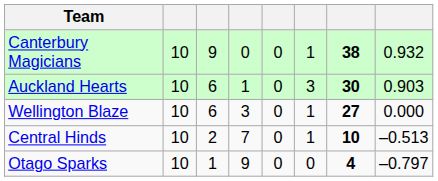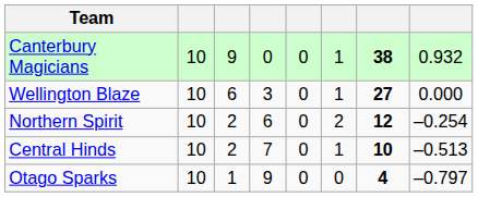- row: Auckland Hearts | 10 | 6 | 1 | 0 | 3 | 30 | 0.903
+ row: Northern Spirit | 10 | 2 | 6 | 0 | 2 | 12 | –0.254
